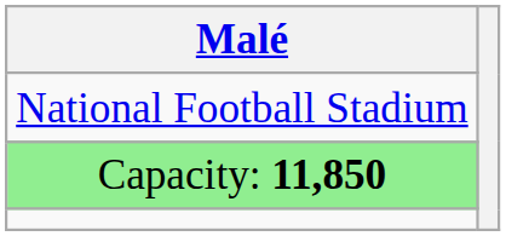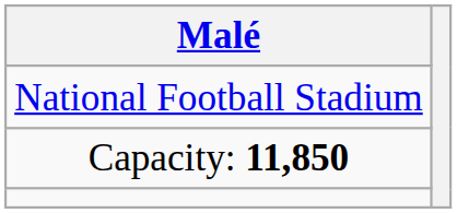Capacity: 11,850 | Malé: lightgreen background -> no background
